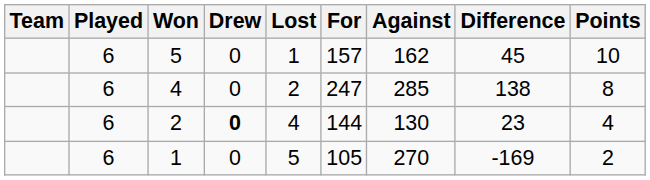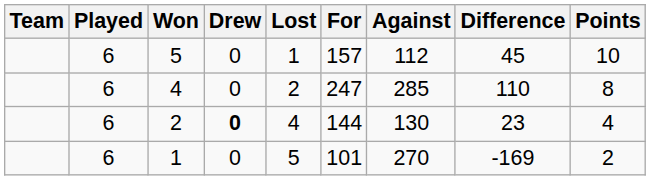row 2 | Against: 162 -> 112
row 3 | Difference: 138 -> 110
row 5 | For: 105 -> 101
